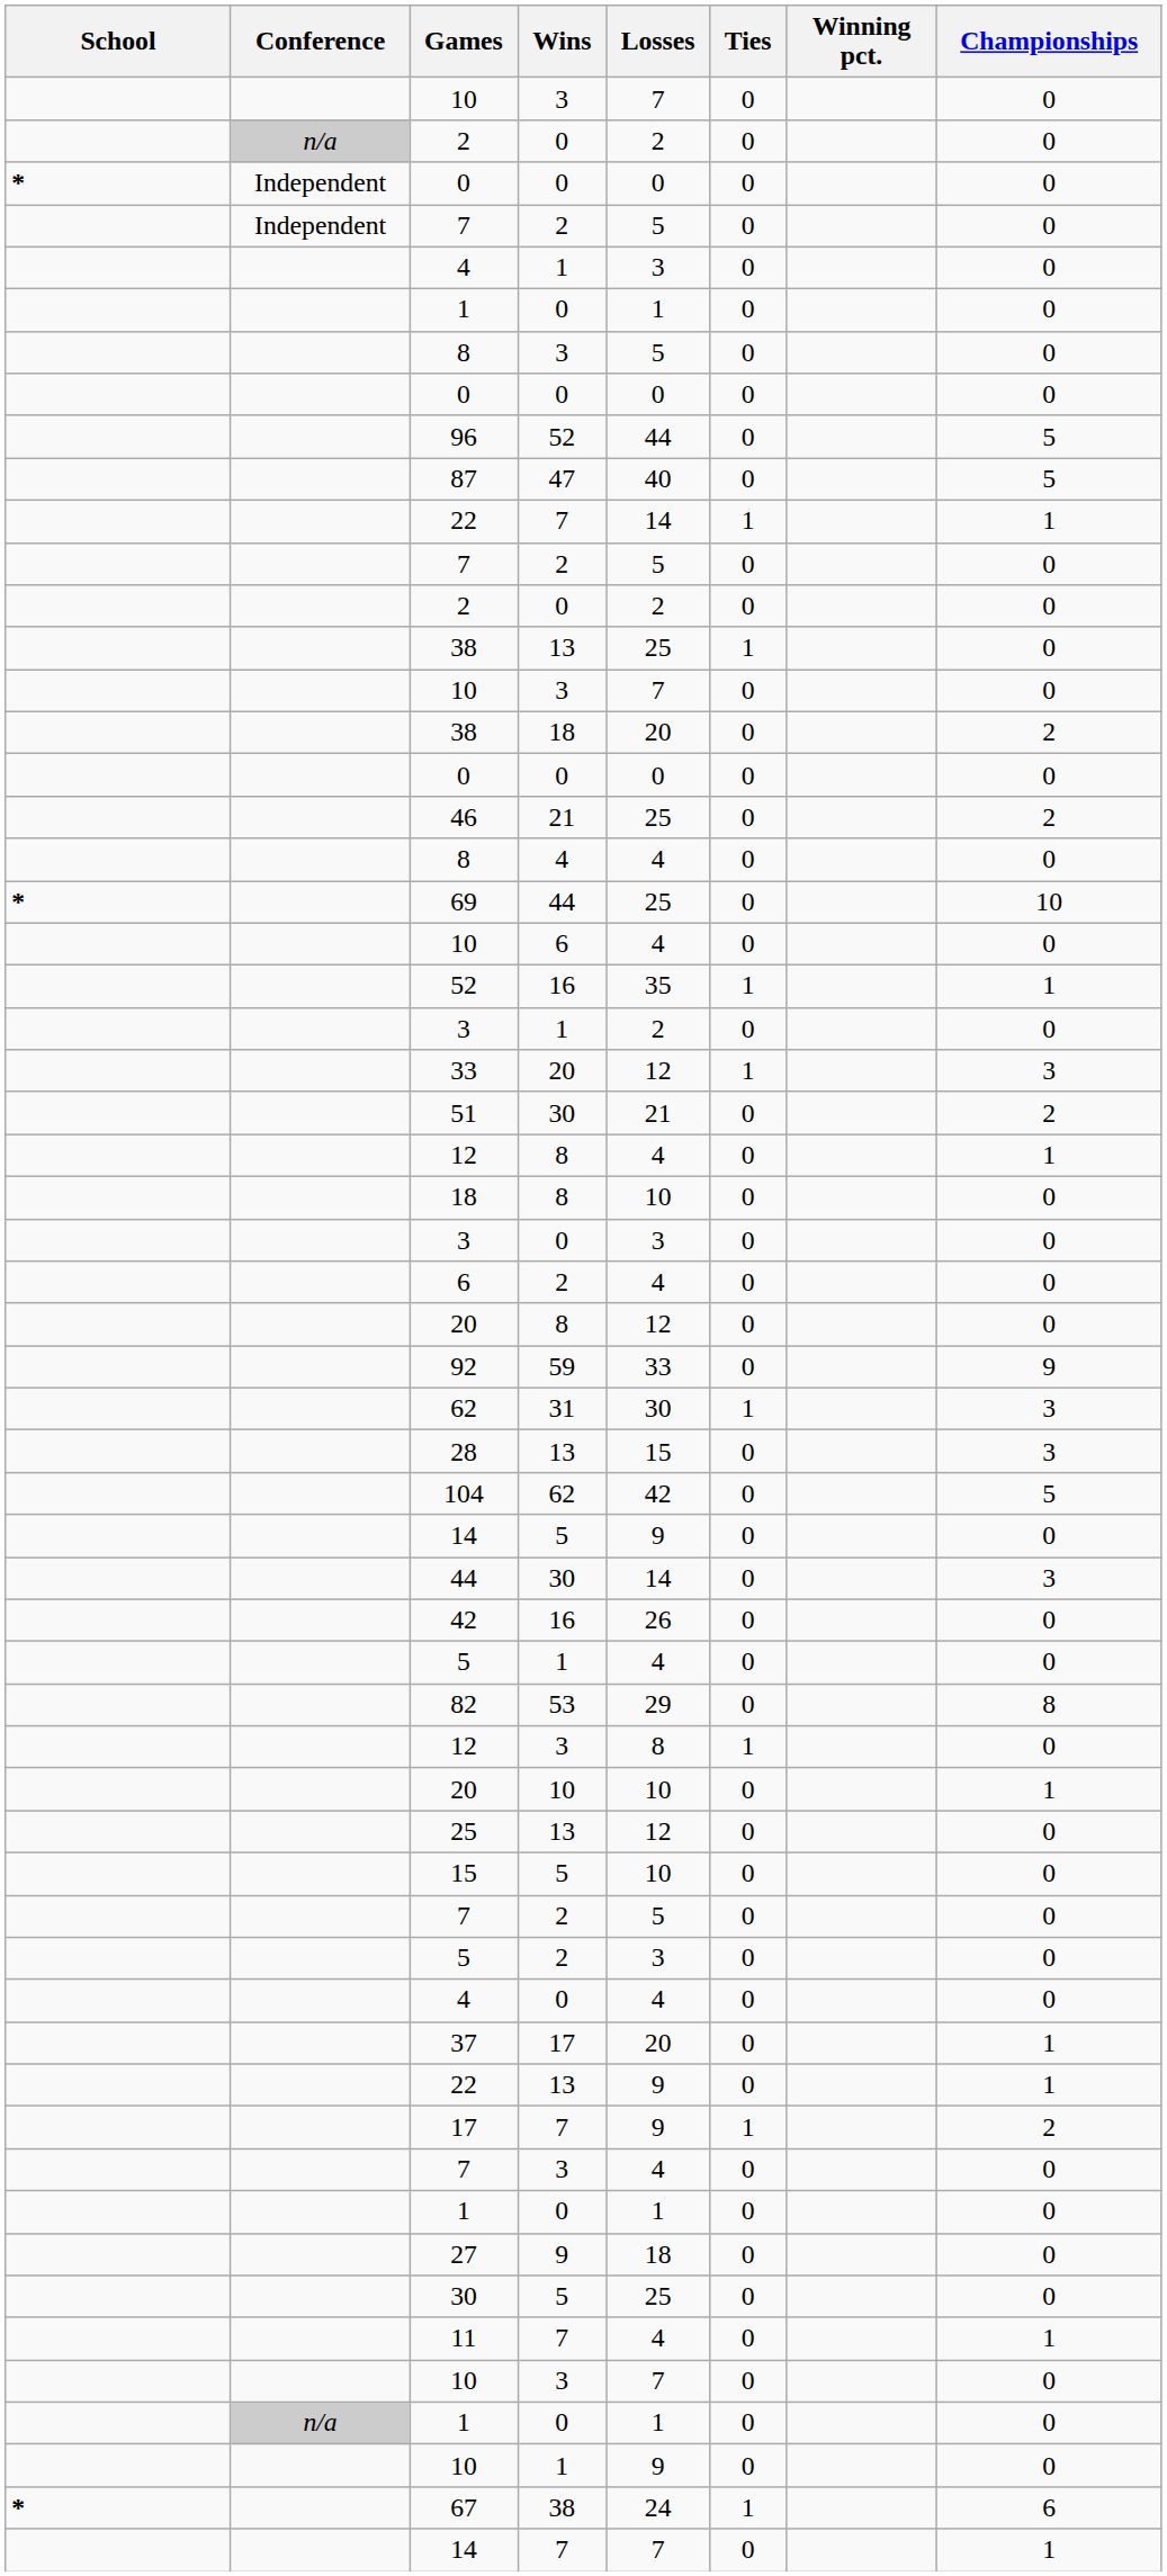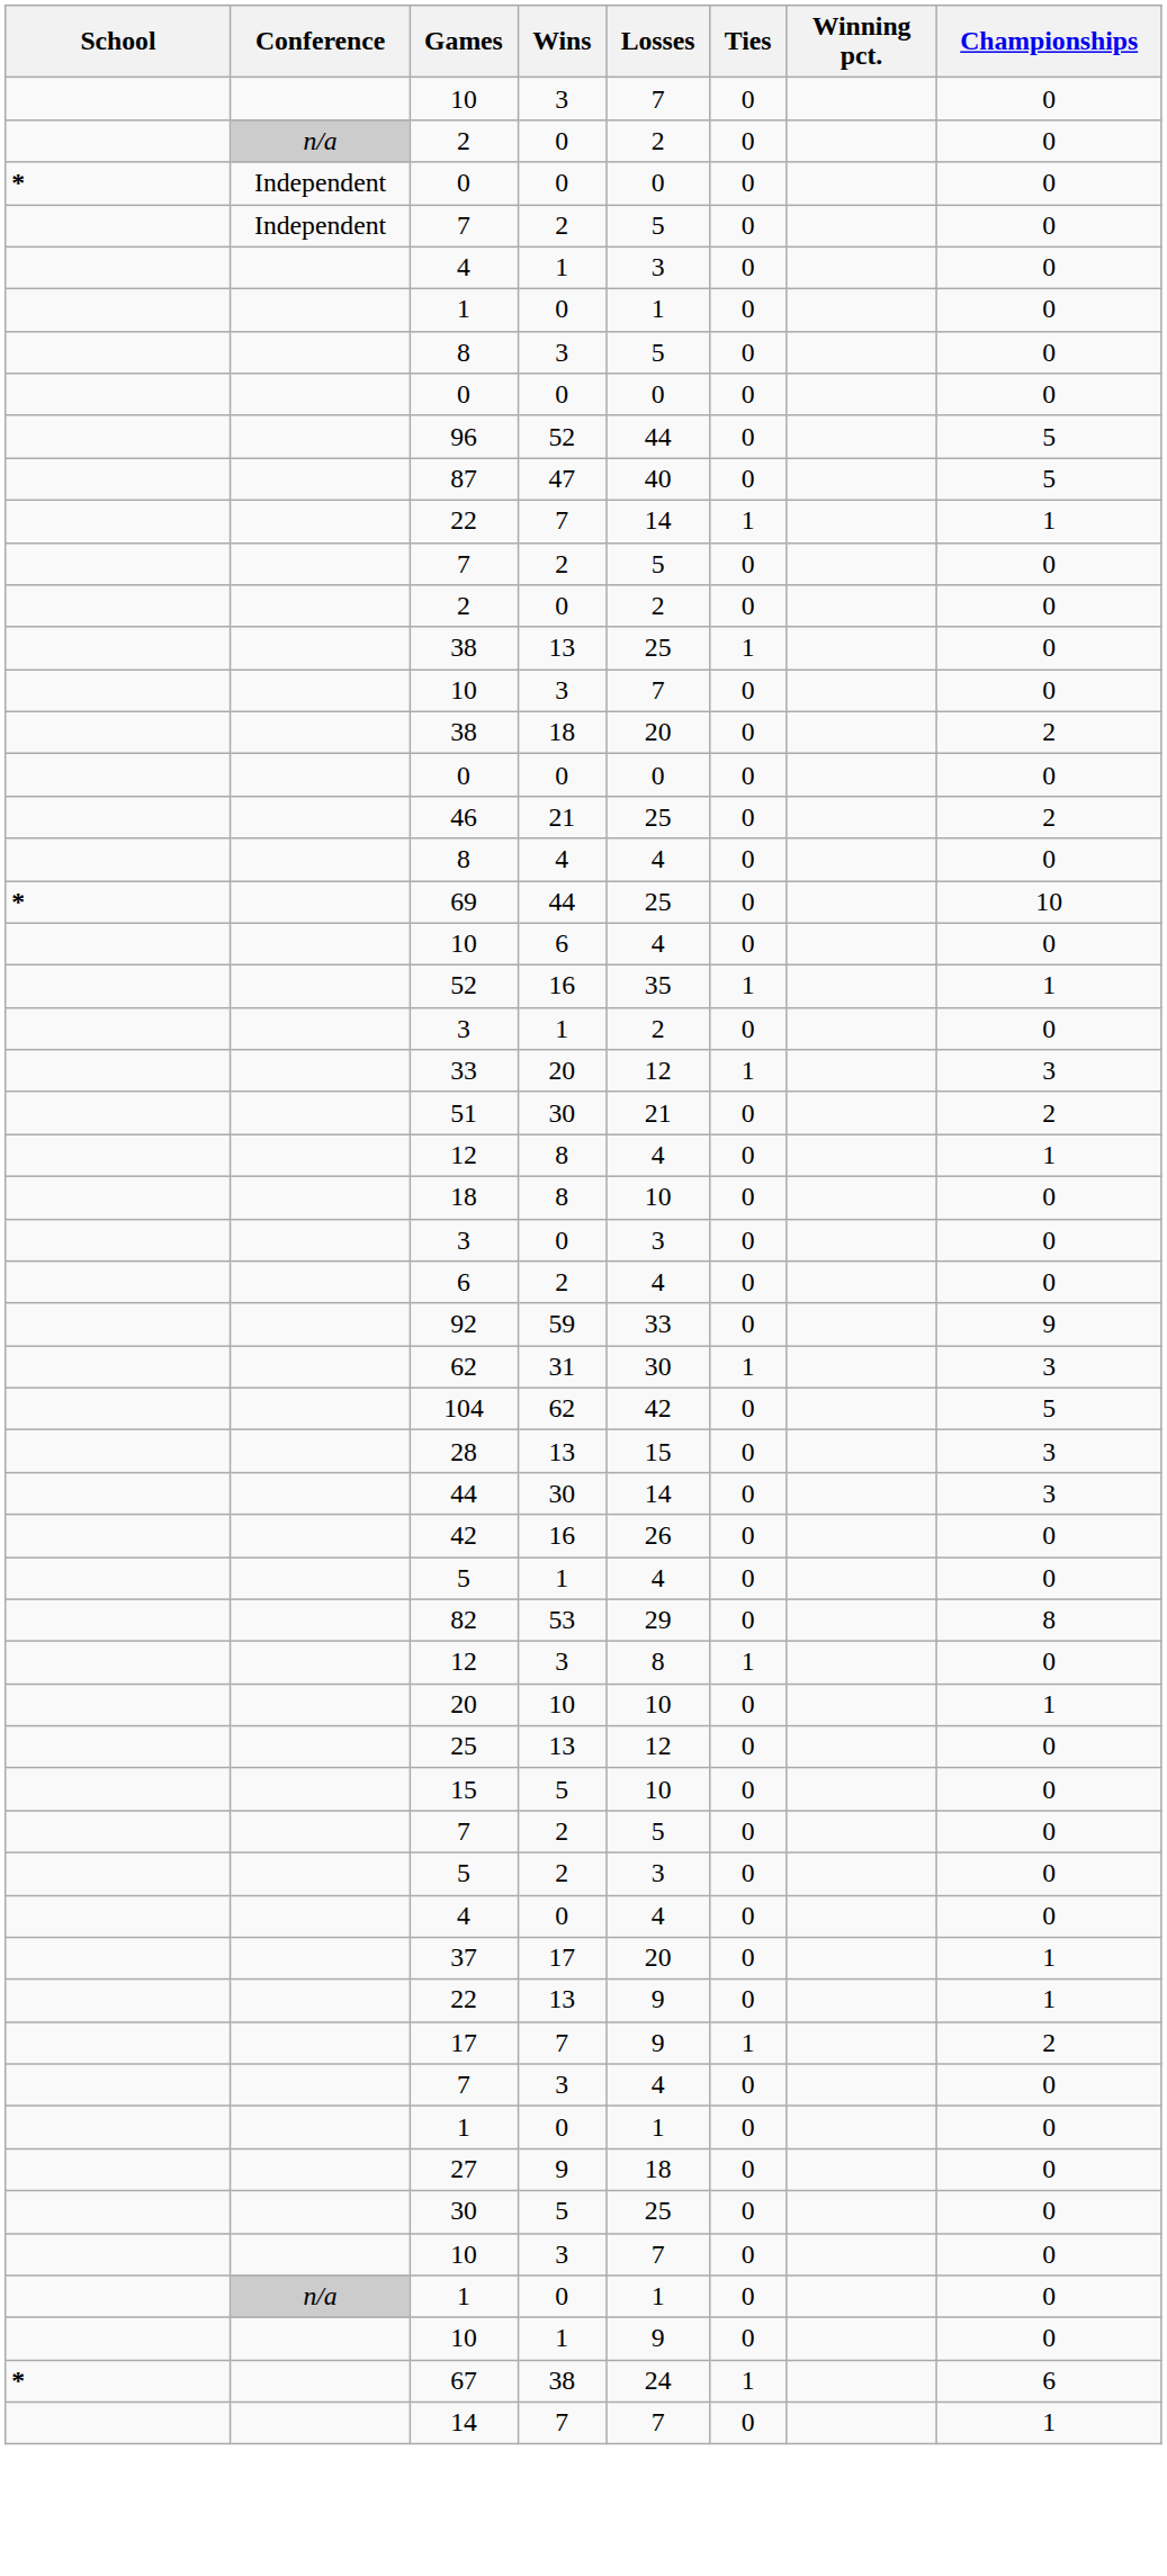- row: 20 | 8 | 12 | 0 | 0
rows swapped: 28 <-> 104
- row: 14 | 5 | 9 | 0 | 0
- row: 11 | 7 | 4 | 0 | 1
